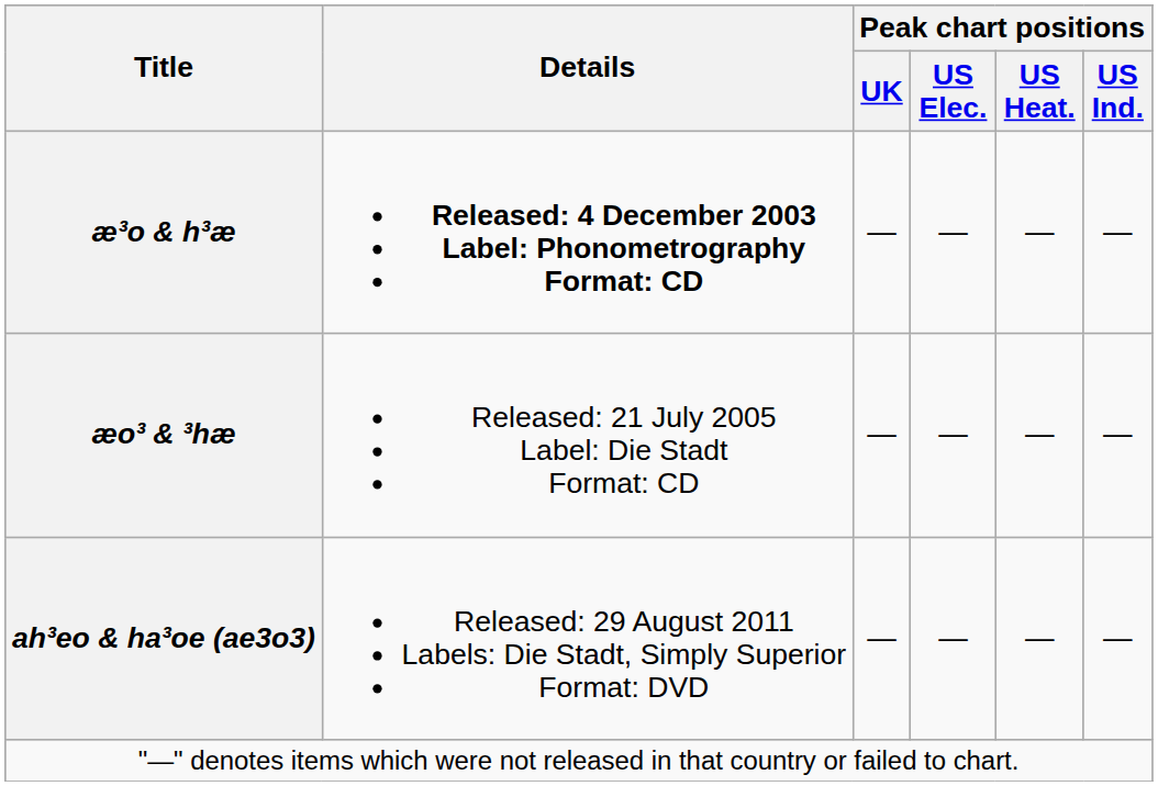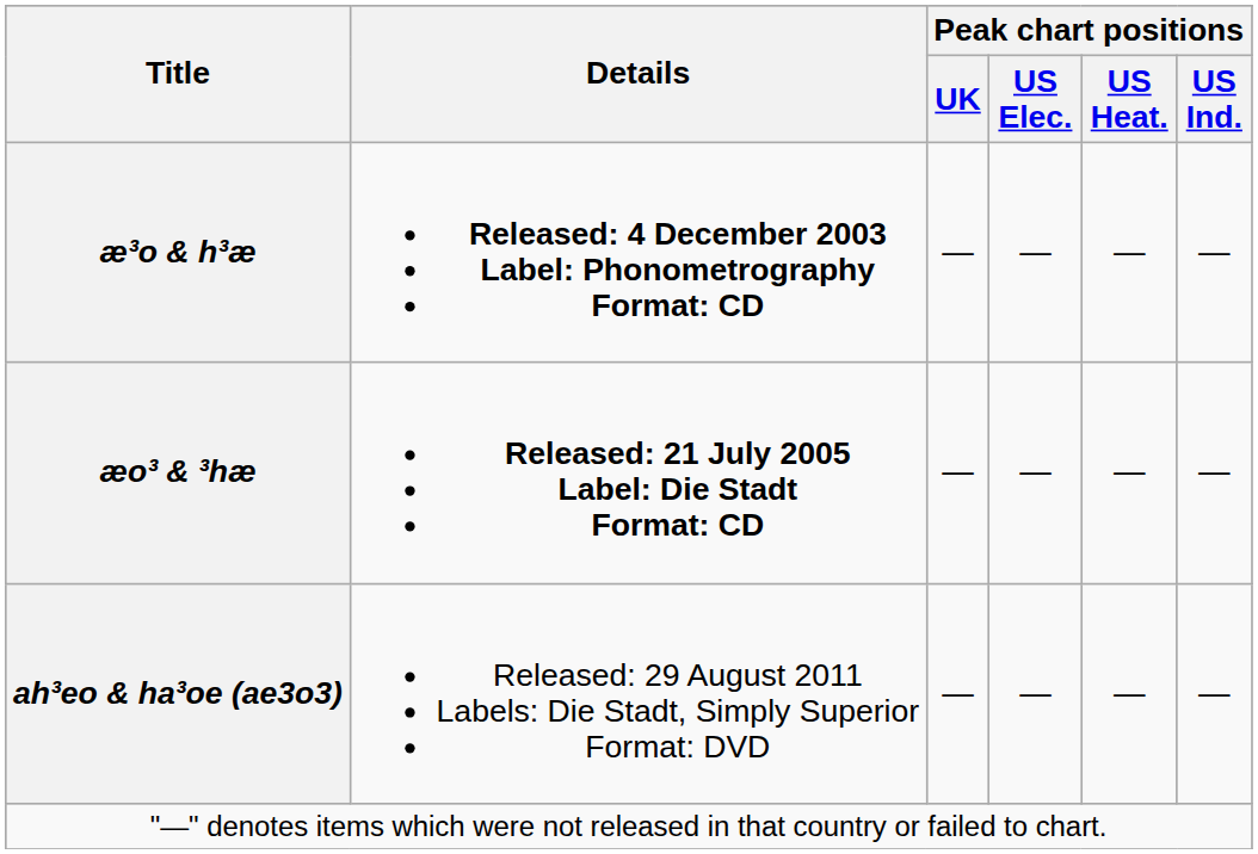æo³ & ³hæ | Details: normal -> bold
